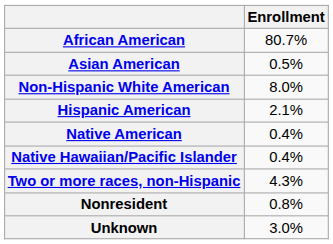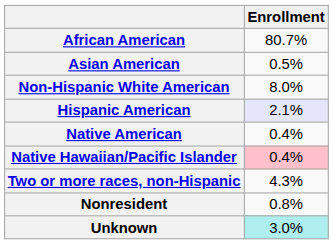Hispanic American | Enrollment: no background -> lavender background
Native Hawaiian/Pacific Islander | Enrollment: no background -> pink background
Unknown | Enrollment: no background -> paleturquoise background
